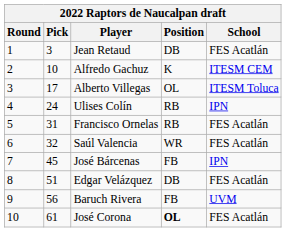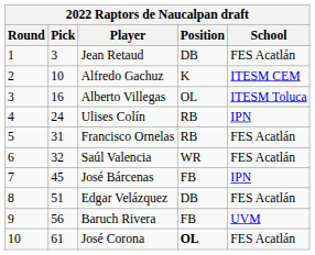Alberto Villegas | Pick: 17 -> 16
